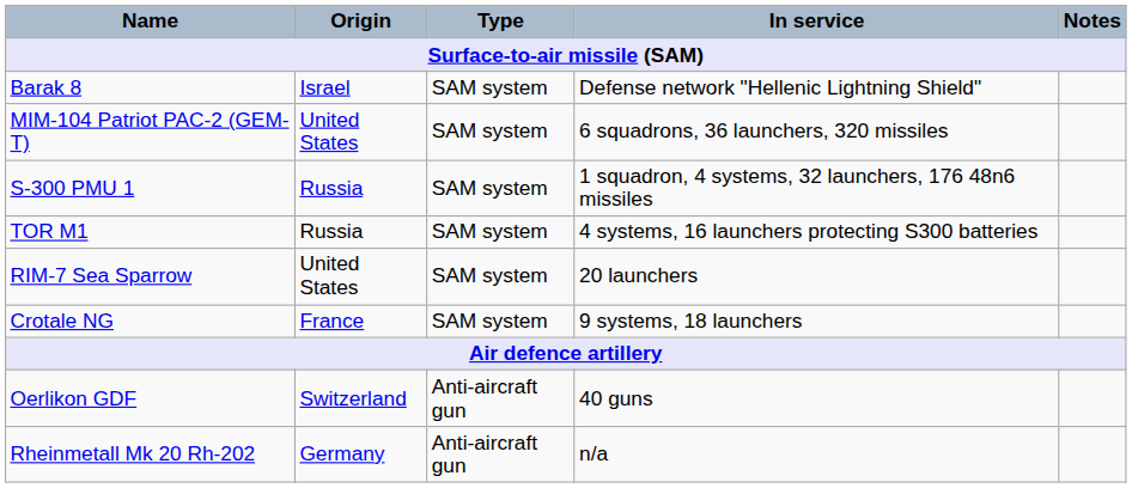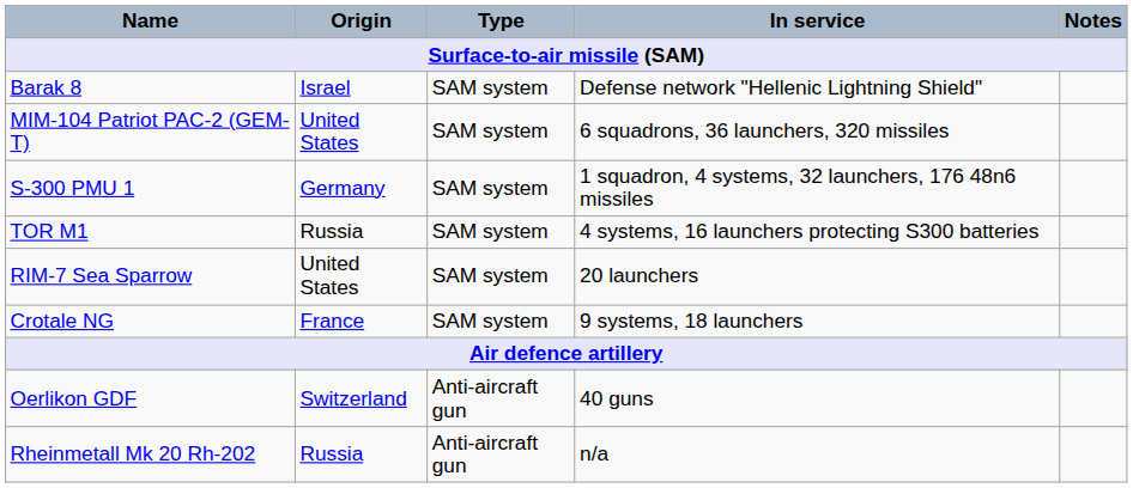S-300 PMU 1 | Origin: Russia -> Germany
Rheinmetall Mk 20 Rh-202 | Origin: Germany -> Russia
